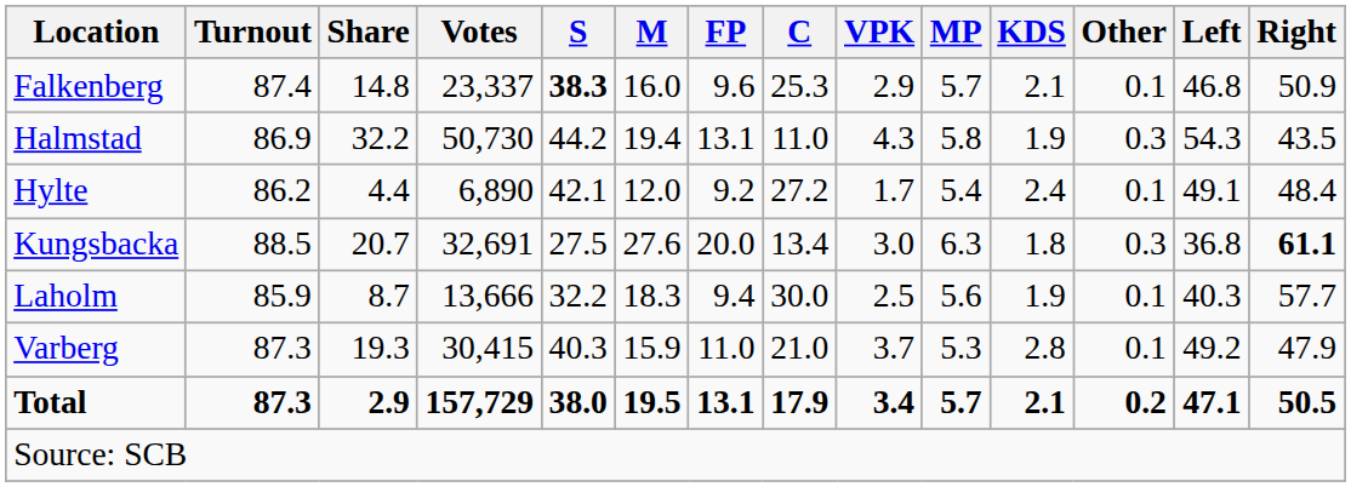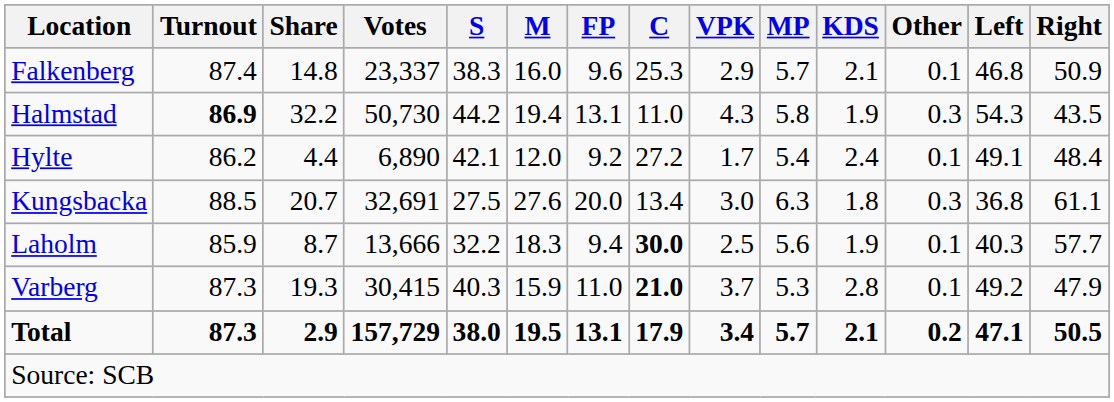Falkenberg | S: bold -> normal
Halmstad | Turnout: normal -> bold
Kungsbacka | Right: bold -> normal
Laholm | C: normal -> bold
Varberg | C: normal -> bold
